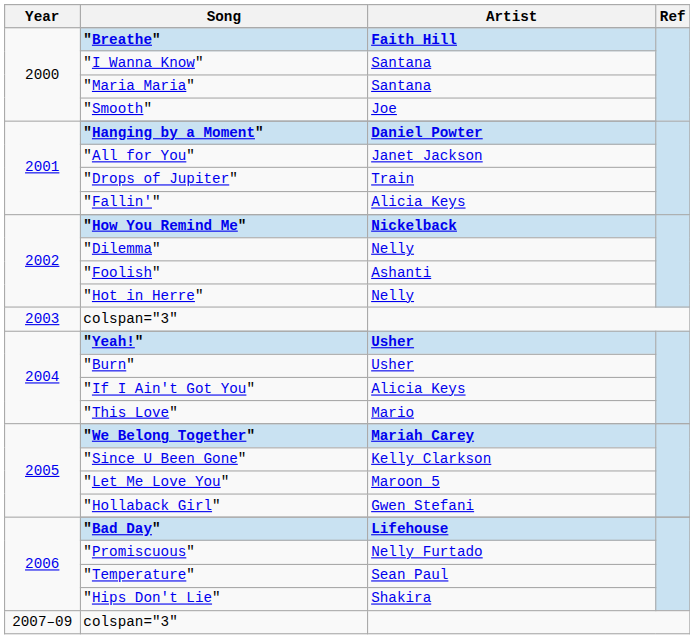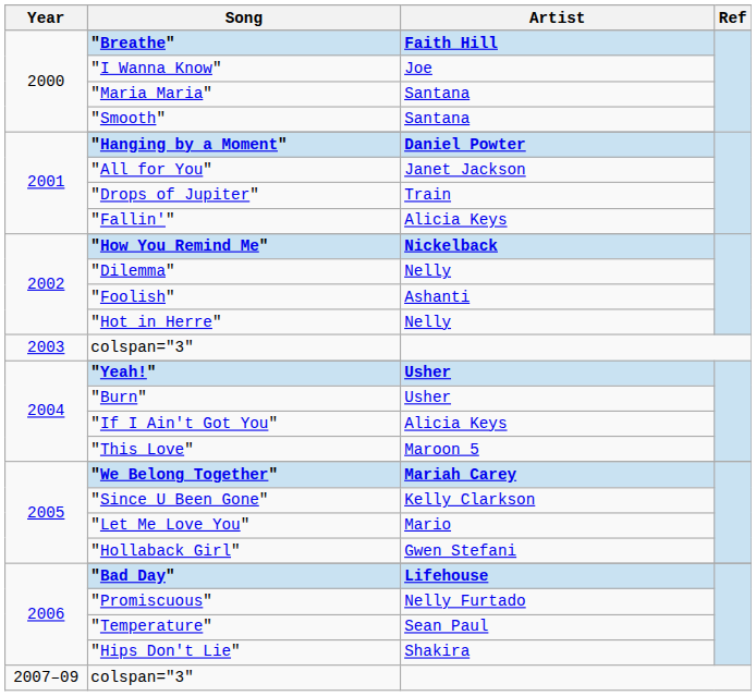"I Wanna Know" | Artist: Santana -> Joe
"Smooth" | Artist: Joe -> Santana
"This Love" | Artist: Mario -> Maroon 5
"Let Me Love You" | Artist: Maroon 5 -> Mario
